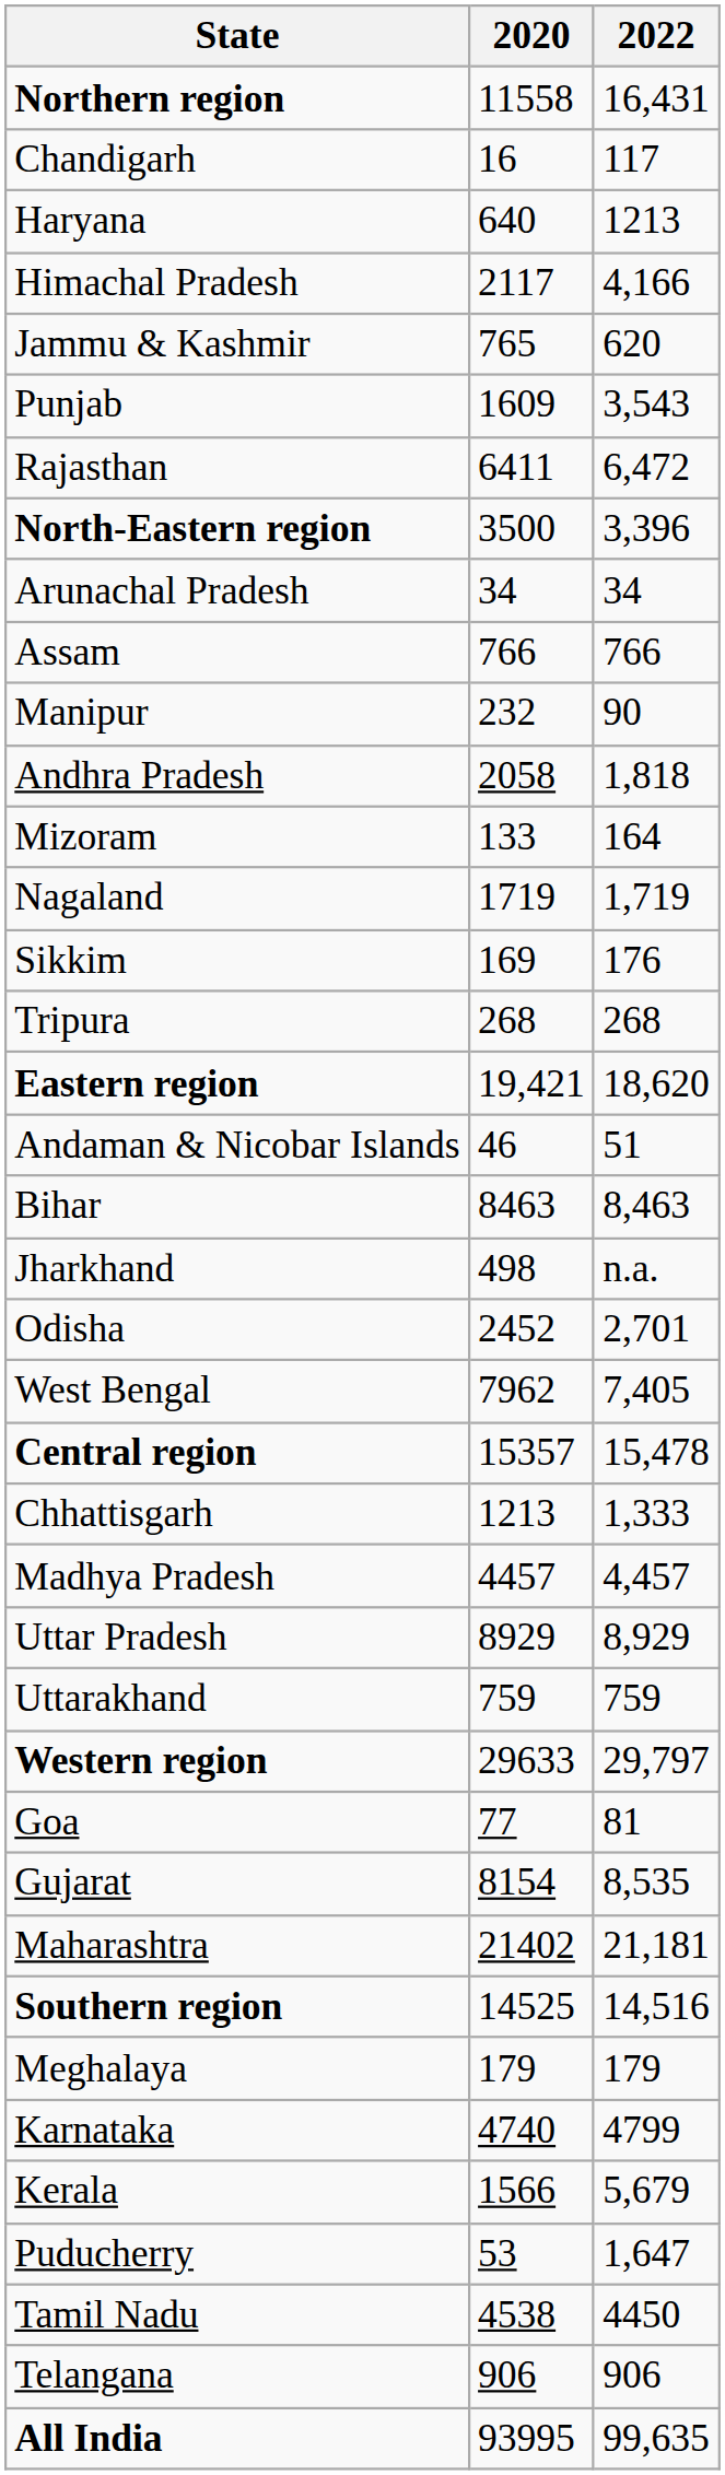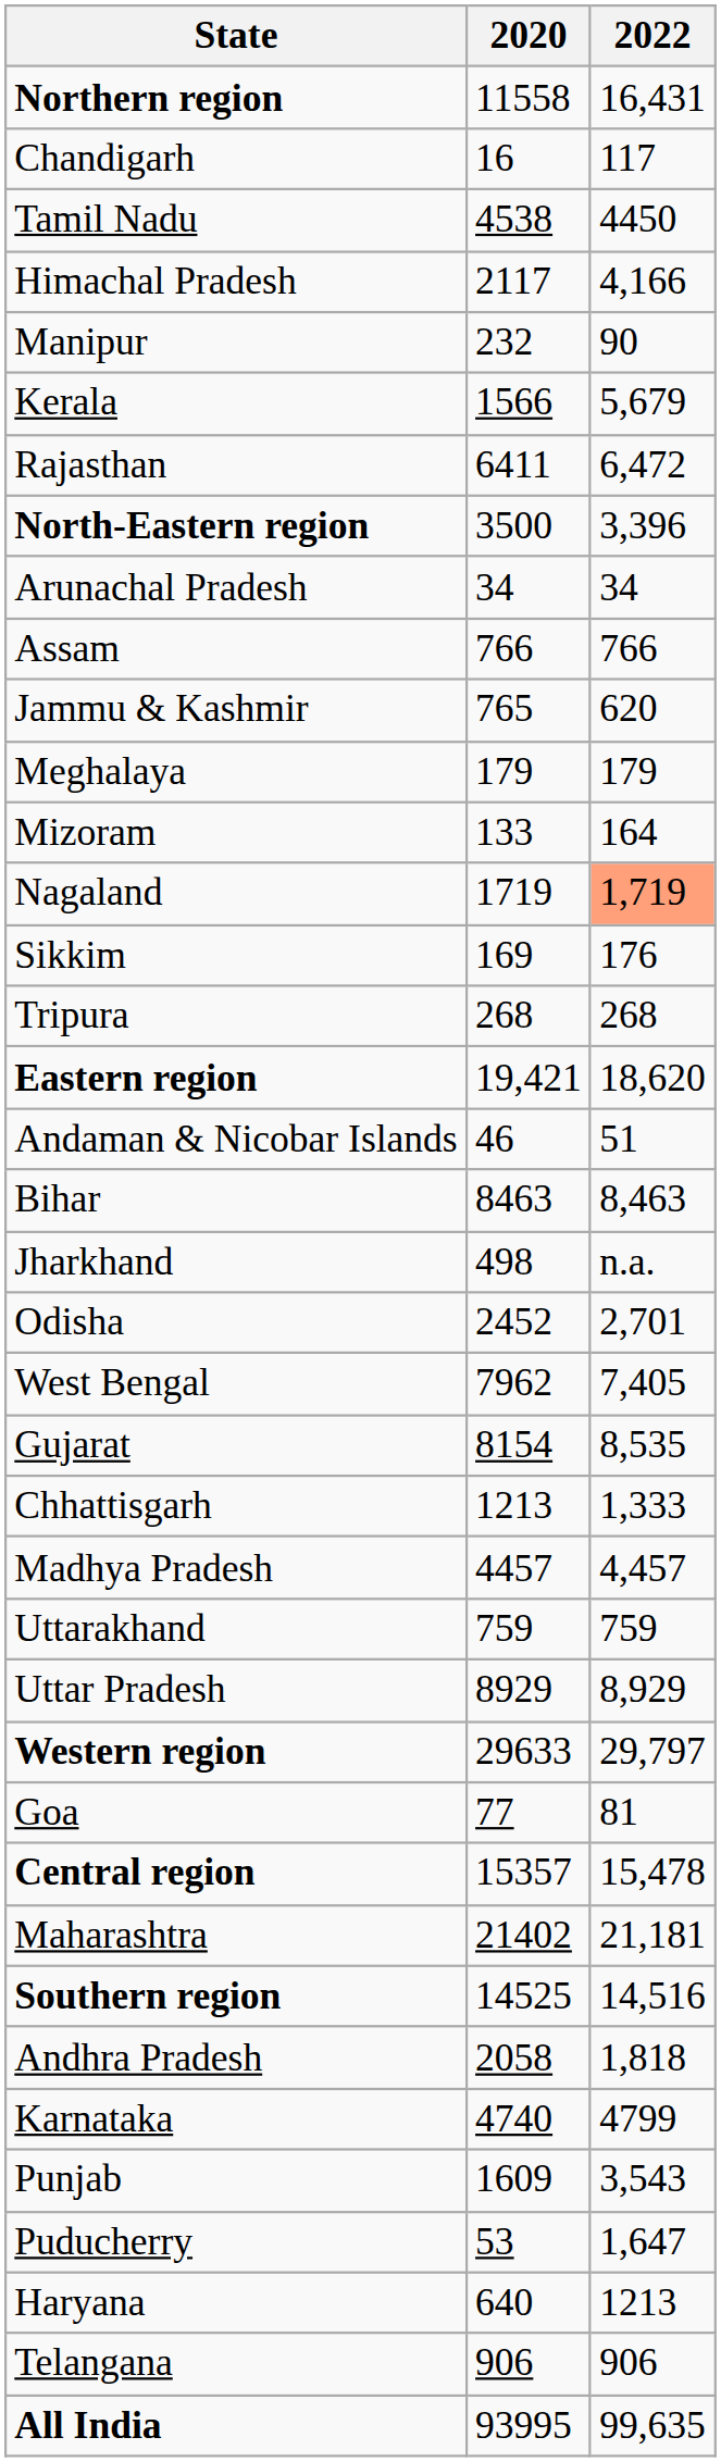rows swapped: Haryana <-> Tamil Nadu
rows swapped: Jammu & Kashmir <-> Manipur
rows swapped: Punjab <-> Kerala
rows swapped: Meghalaya <-> Andhra Pradesh
Nagaland | 2022: no background -> lightsalmon background
rows swapped: Central region <-> Gujarat
rows swapped: Uttarakhand <-> Uttar Pradesh
